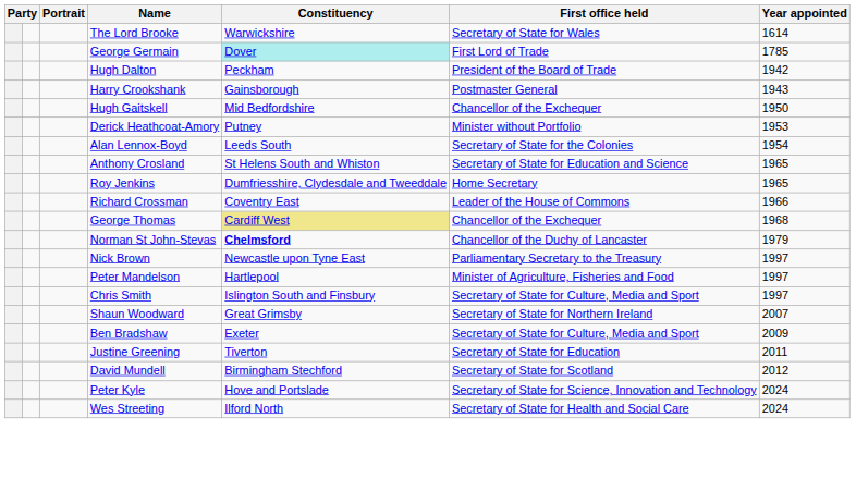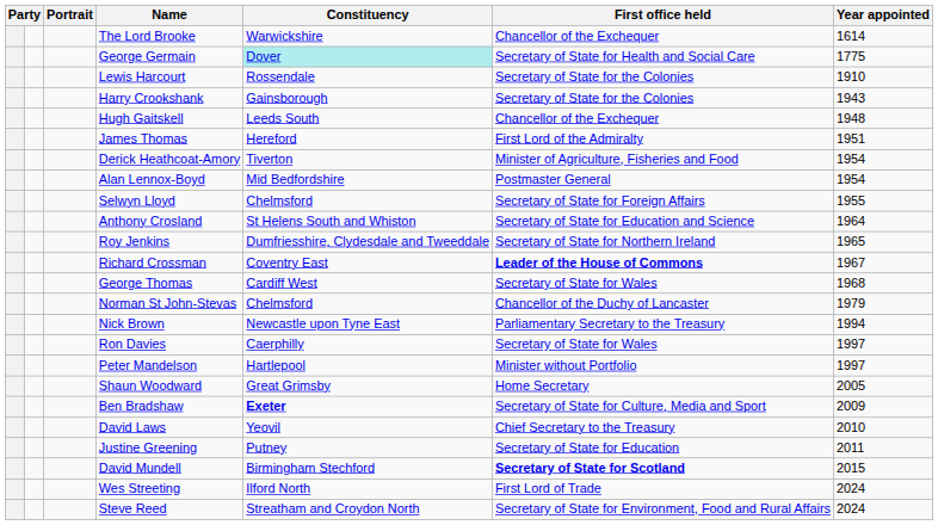The Lord Brooke | First office held: Secretary of State for Wales -> Chancellor of the Exchequer
George Germain | First office held: First Lord of Trade -> Secretary of State for Health and Social Care
George Germain | Year appointed: 1785 -> 1775
+ row: Lewis Harcourt | Rossendale | Secretary of State for the Colonies | 1910
- row: Hugh Dalton | Peckham | President of the Board of Trade | 1942
Harry Crookshank | First office held: Postmaster General -> Secretary of State for the Colonies
Hugh Gaitskell | Constituency: Mid Bedfordshire -> Leeds South
Hugh Gaitskell | Year appointed: 1950 -> 1948
+ row: James Thomas | Hereford | First Lord of the Admiralty | 1951
Derick Heathcoat-Amory | Constituency: Putney -> Tiverton
Derick Heathcoat-Amory | First office held: Minister without Portfolio -> Minister of Agriculture, Fisheries and Food
Derick Heathcoat-Amory | Year appointed: 1953 -> 1954
Alan Lennox-Boyd | Constituency: Leeds South -> Mid Bedfordshire
Alan Lennox-Boyd | First office held: Secretary of State for the Colonies -> Postmaster General
+ row: Selwyn Lloyd | Chelmsford | Secretary of State for Foreign Affairs | 1955
Anthony Crosland | Year appointed: 1965 -> 1964
Roy Jenkins | First office held: Home Secretary -> Secretary of State for Northern Ireland
Richard Crossman | First office held: normal -> bold
Richard Crossman | Year appointed: 1966 -> 1967
George Thomas | Constituency: khaki background -> no background
George Thomas | First office held: Chancellor of the Exchequer -> Secretary of State for Wales
Norman St John-Stevas | Constituency: bold -> normal
Nick Brown | Year appointed: 1997 -> 1994
+ row: Ron Davies | Caerphilly | Secretary of State for Wales | 1997
Peter Mandelson | First office held: Minister of Agriculture, Fisheries and Food -> Minister without Portfolio
- row: Chris Smith | Islington South and Finsbury | Secretary of State for Culture, Media and Sport | 1997
Shaun Woodward | First office held: Secretary of State for Northern Ireland -> Home Secretary
Shaun Woodward | Year appointed: 2007 -> 2005
Ben Bradshaw | Constituency: normal -> bold
+ row: David Laws | Yeovil | Chief Secretary to the Treasury | 2010
Justine Greening | Constituency: Tiverton -> Putney
David Mundell | First office held: normal -> bold
David Mundell | Year appointed: 2012 -> 2015
- row: Peter Kyle | Hove and Portslade | Secretary of State for Science, Innovation and Technology | 2024
Wes Streeting | First office held: Secretary of State for Health and Social Care -> First Lord of Trade
+ row: Steve Reed | Streatham and Croydon North | Secretary of State for Environment, Food and Rural Affairs | 2024
